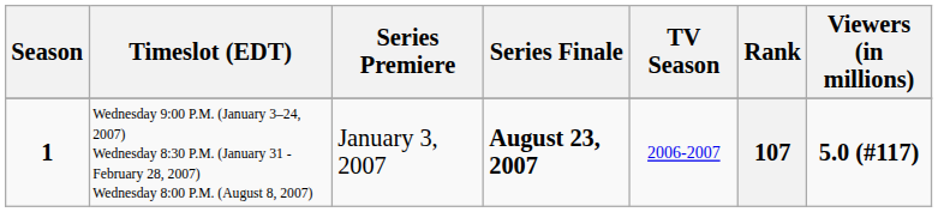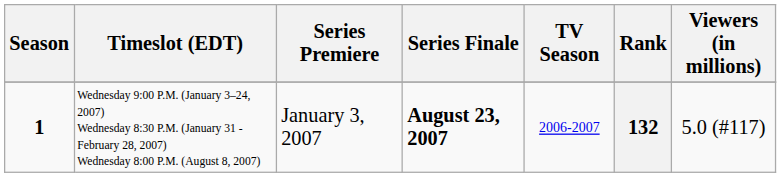row 2 | Rank: 107 -> 132
row 2 | Viewers (in millions): bold -> normal
